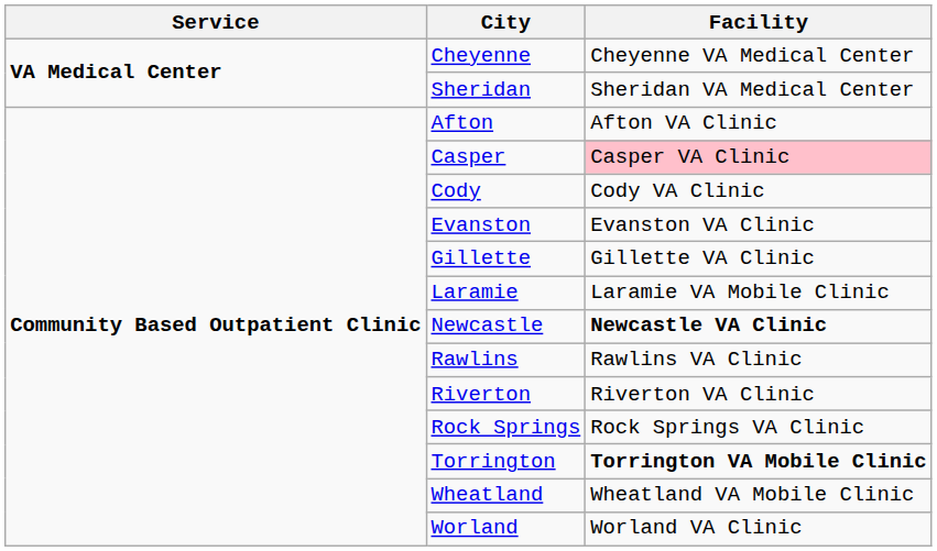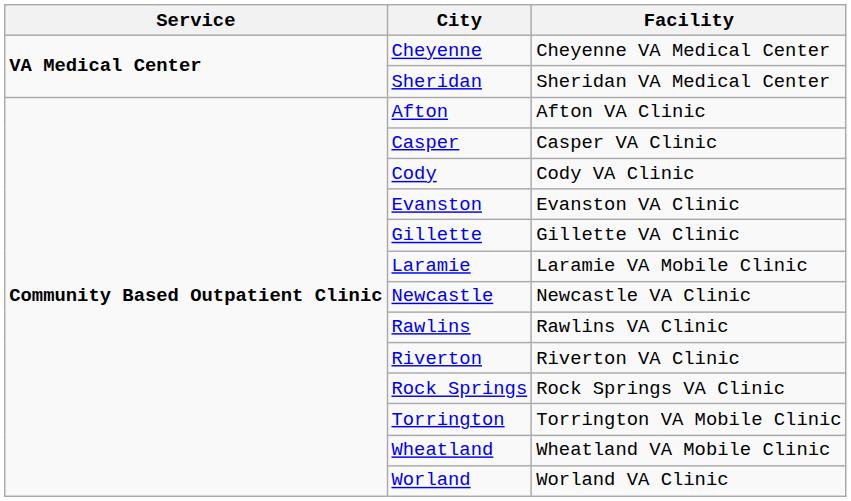Casper | Facility: pink background -> no background
Newcastle | Facility: bold -> normal
Torrington | Facility: bold -> normal
